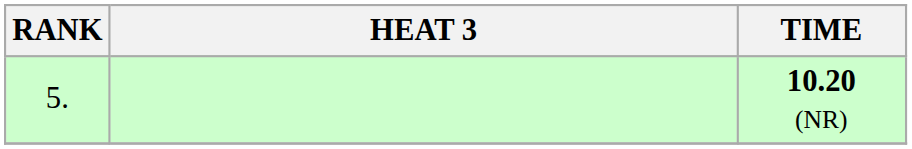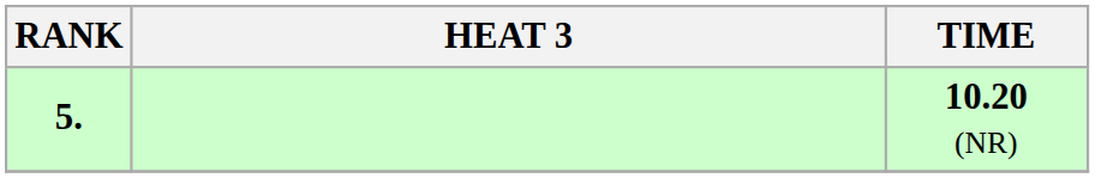10.20 (NR) | RANK: normal -> bold
